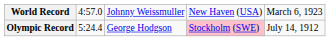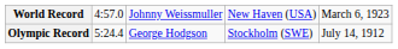Olympic Record | column 4: pink background -> no background
